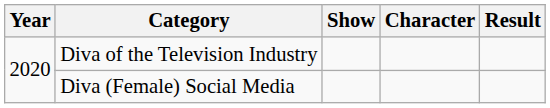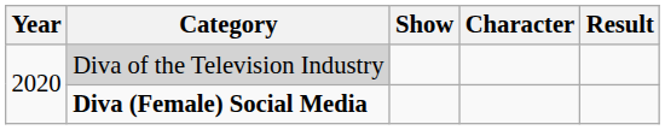Diva of the Television Industry | Category: no background -> lightgrey background
Diva (Female) Social Media | Category: normal -> bold
